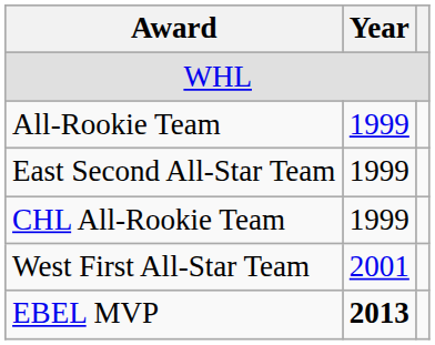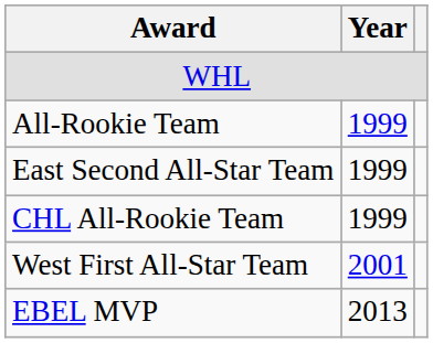EBEL MVP | Year: bold -> normal
